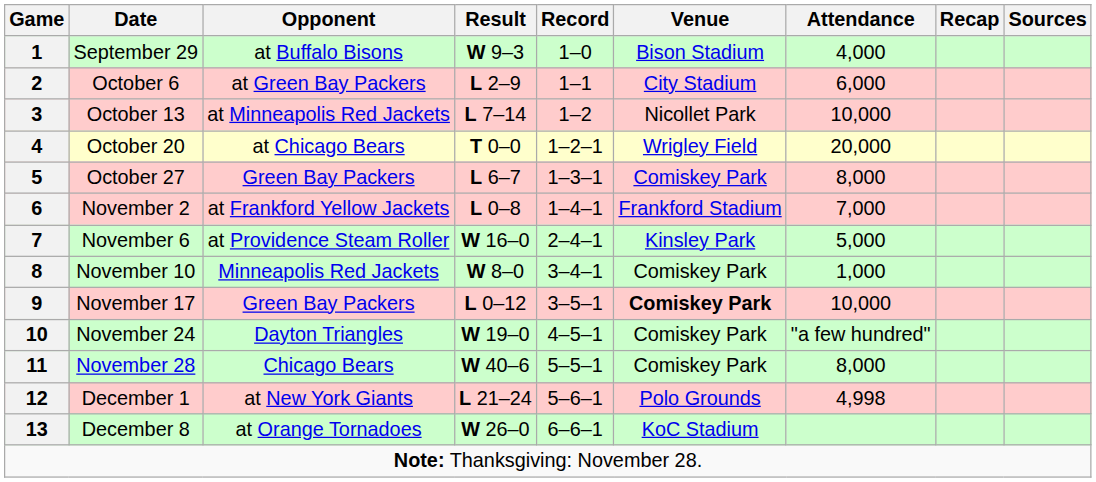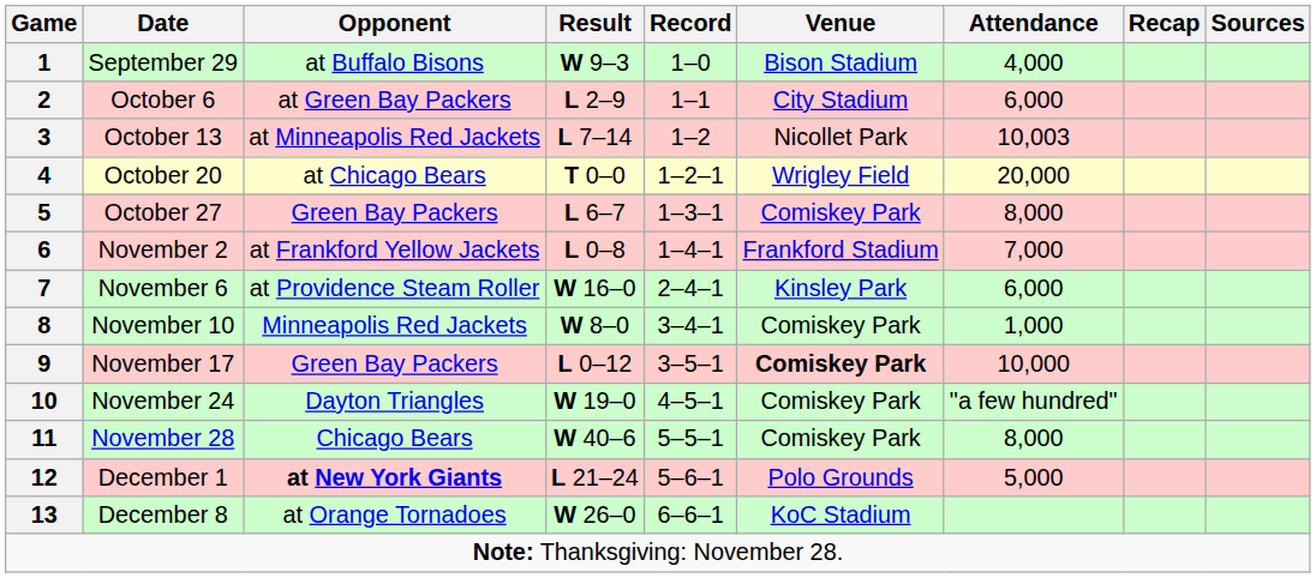3 | Attendance: 10,000 -> 10,003
7 | Attendance: 5,000 -> 6,000
12 | Opponent: normal -> bold
12 | Attendance: 4,998 -> 5,000
